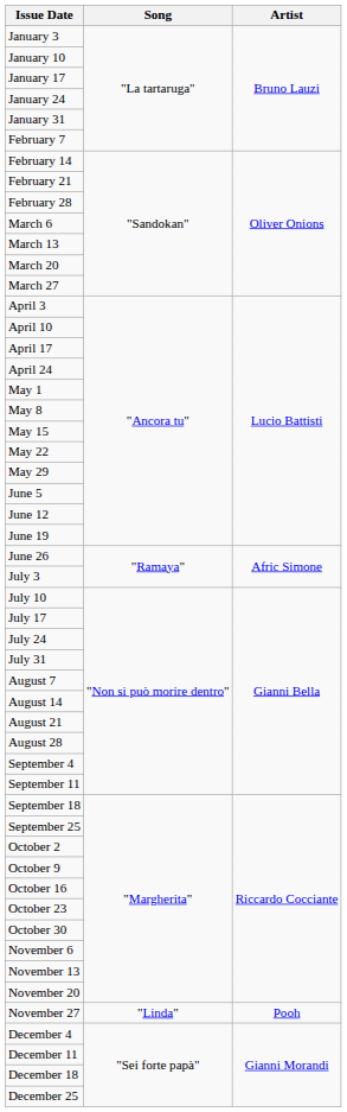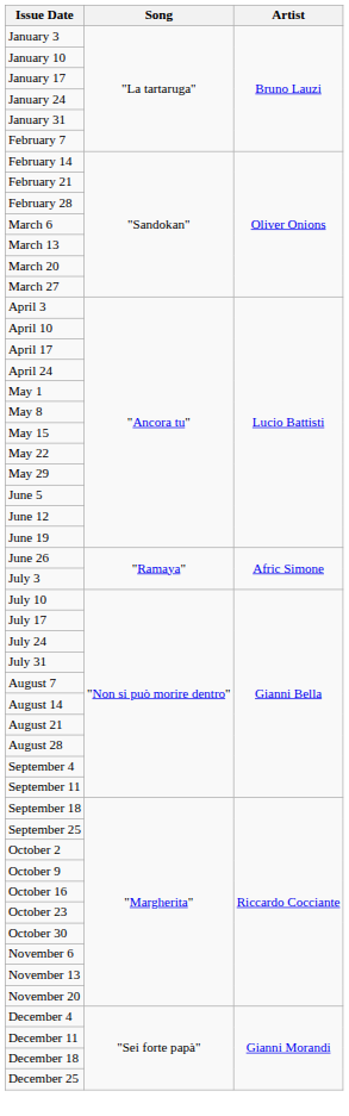- row: November 27 | "Linda" | Pooh
